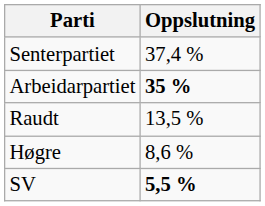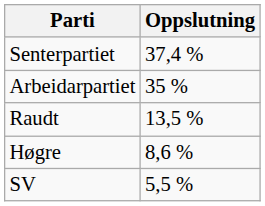Arbeidarpartiet | Oppslutning: bold -> normal
SV | Oppslutning: bold -> normal
